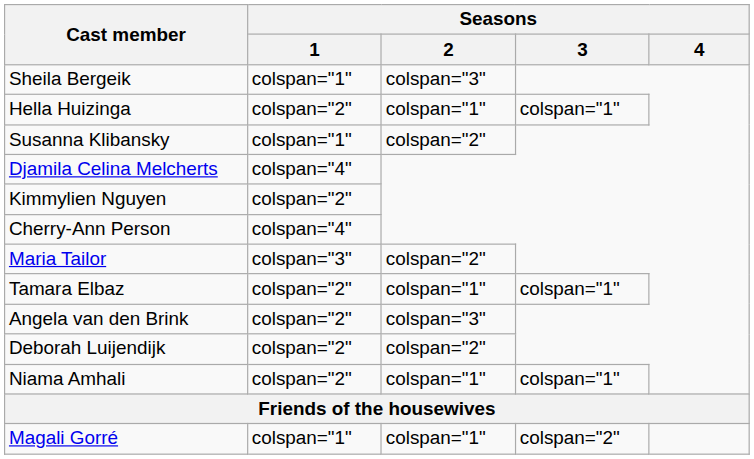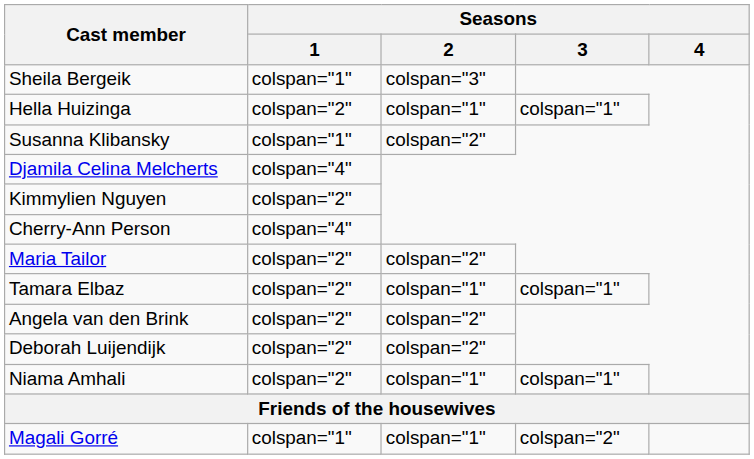Maria Tailor | Seasons / 1: colspan="3" -> colspan="2"
Angela van den Brink | Seasons / 2: colspan="3" -> colspan="2"
